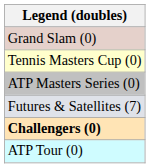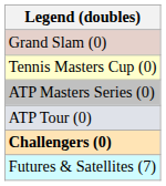row 5 | column 1: Futures & Satellites (7) -> ATP Tour (0)
row 7 | column 1: ATP Tour (0) -> Futures & Satellites (7)
